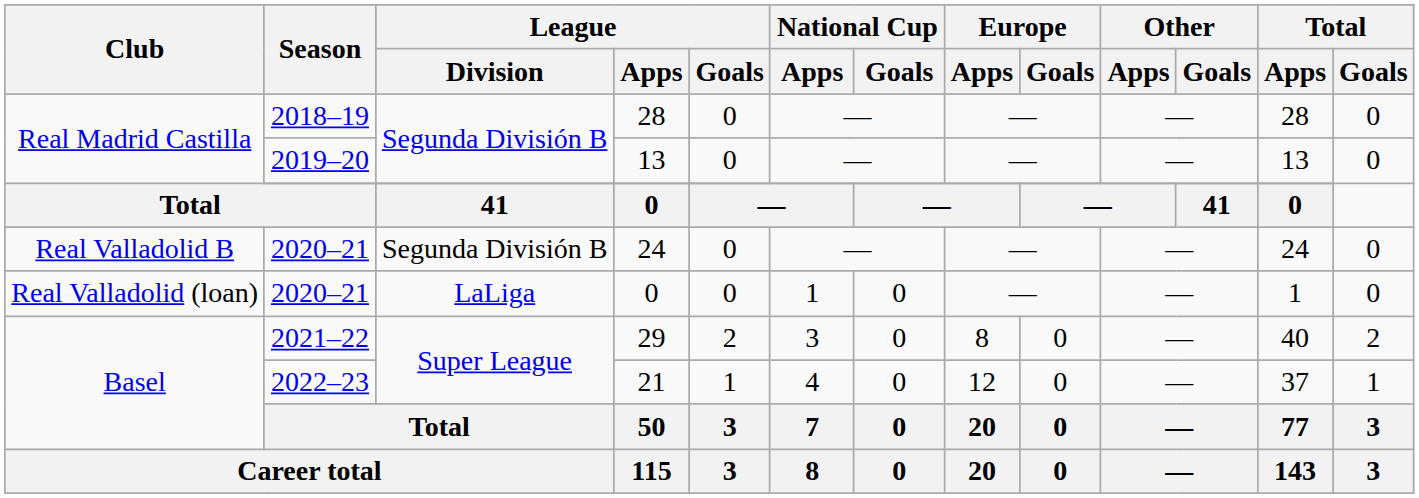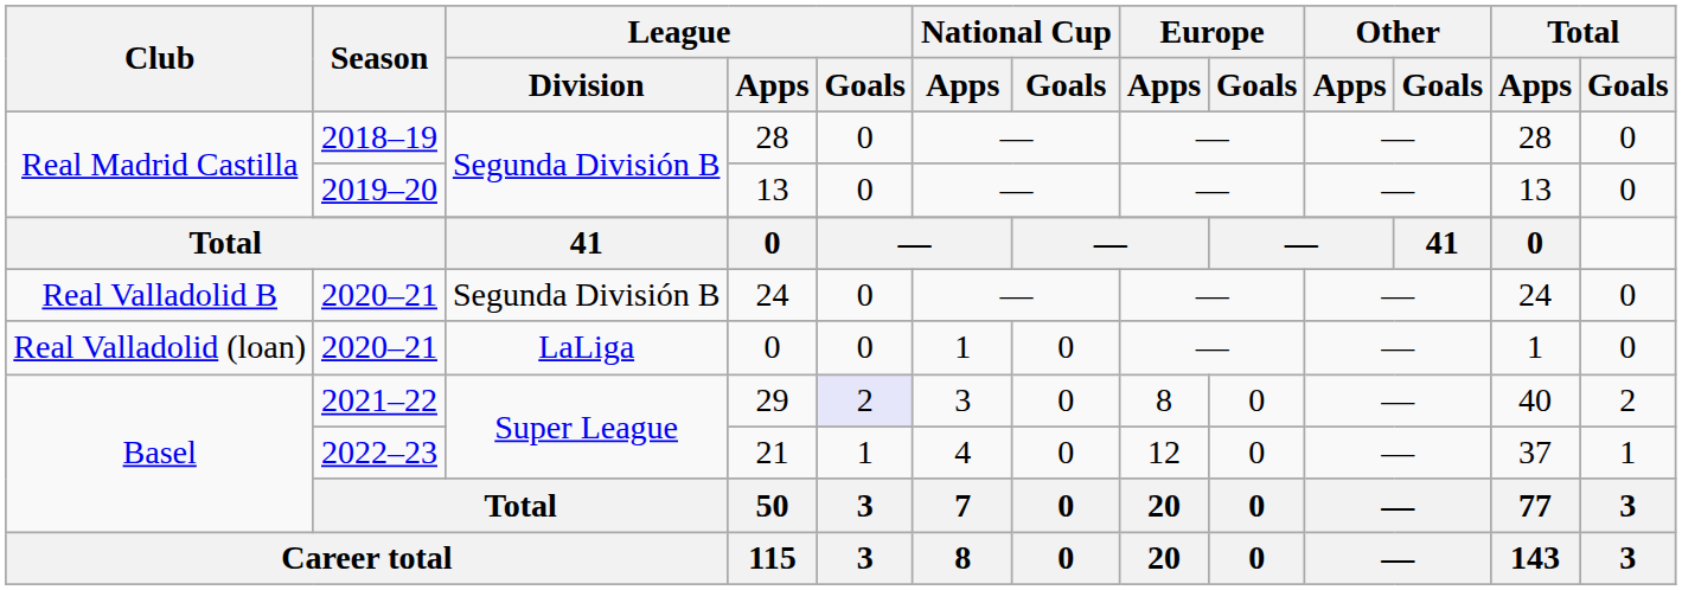29 | League / Goals: no background -> lavender background
